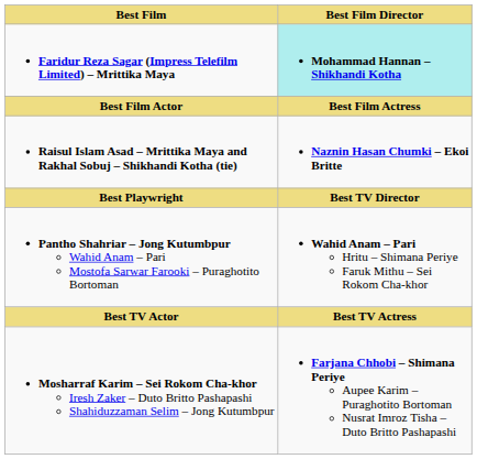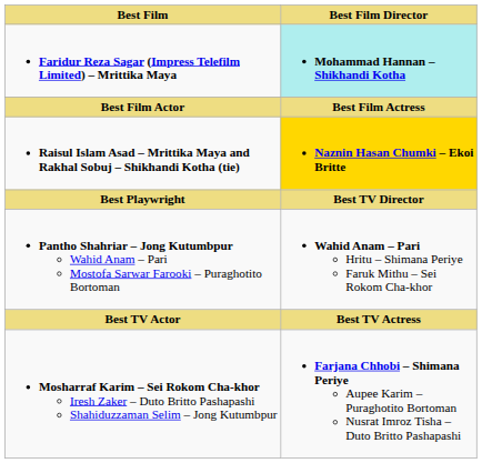row 4 | Best Film Director: no background -> gold background
